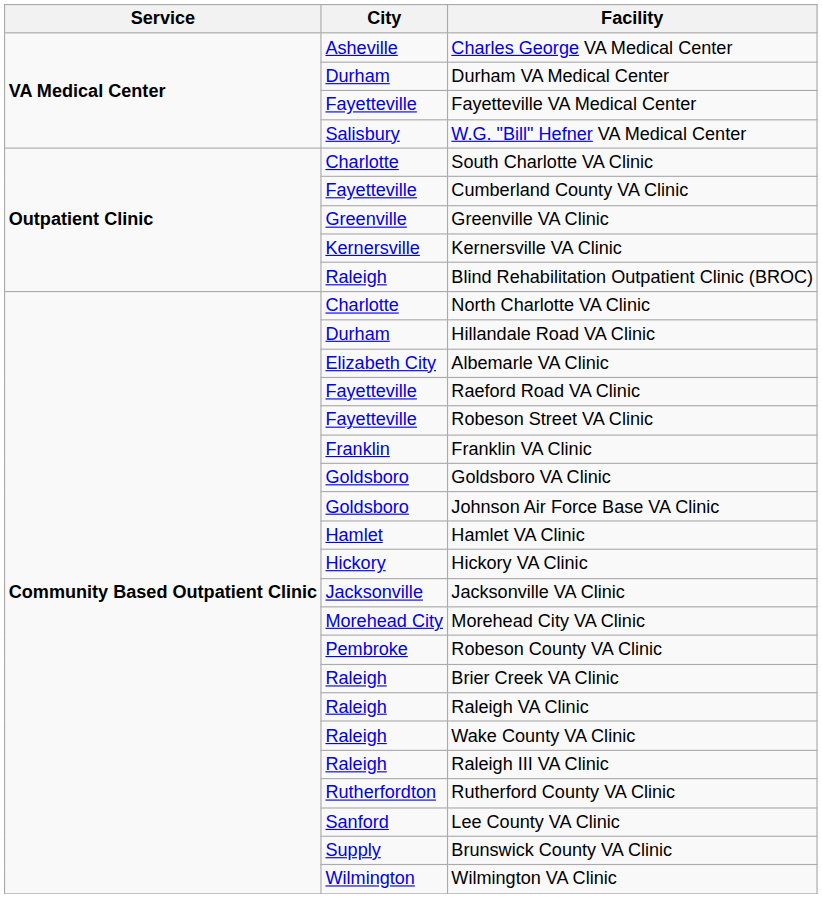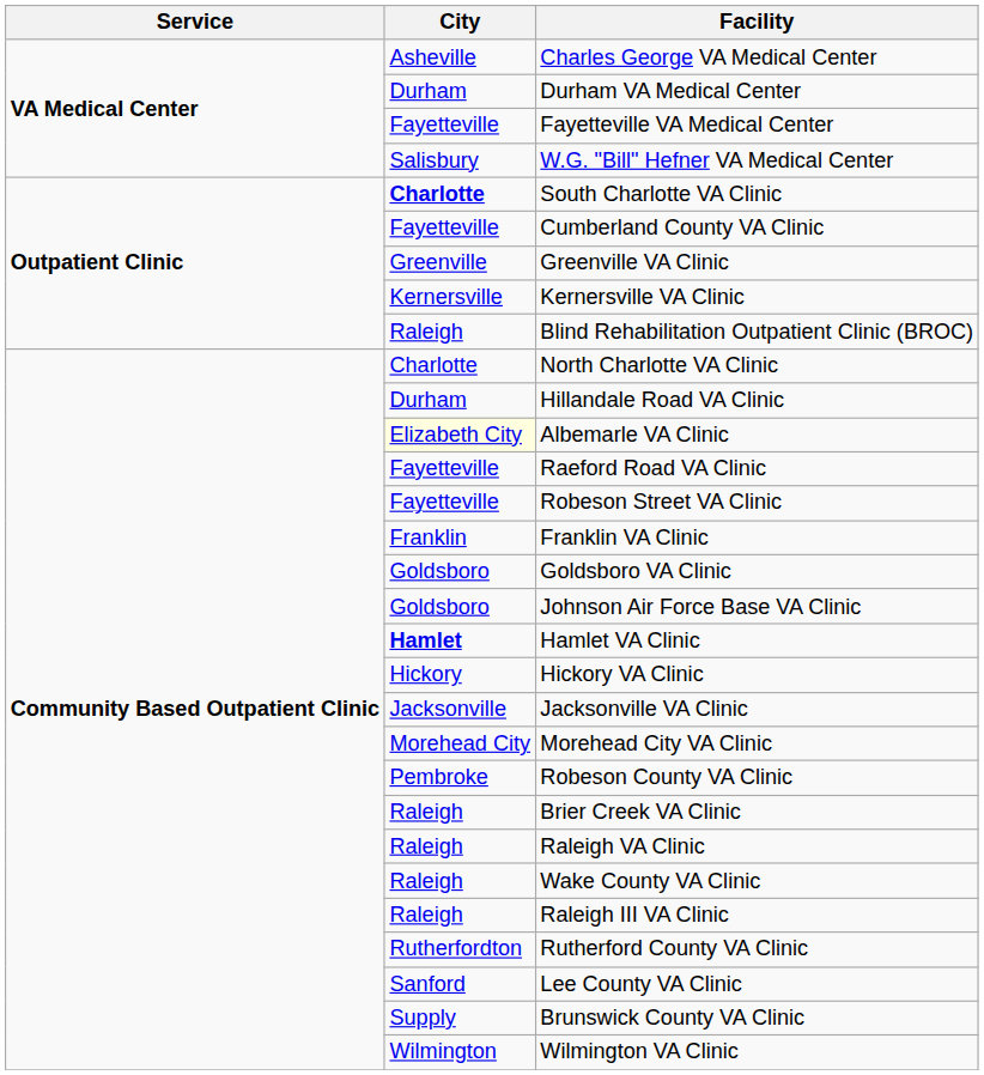South Charlotte VA Clinic | City: normal -> bold
Albemarle VA Clinic | City: no background -> lightyellow background
Hamlet VA Clinic | City: normal -> bold
